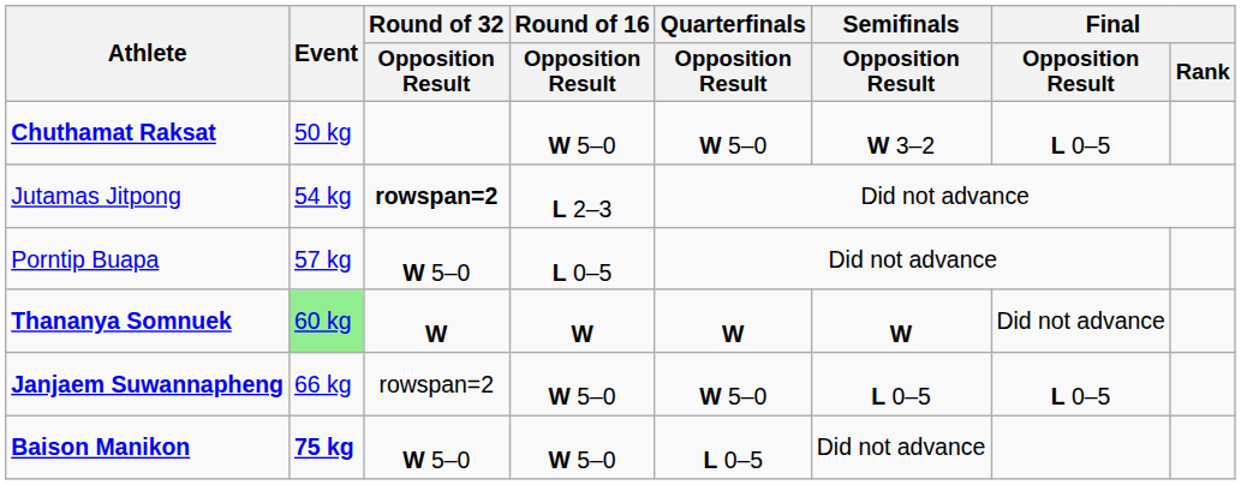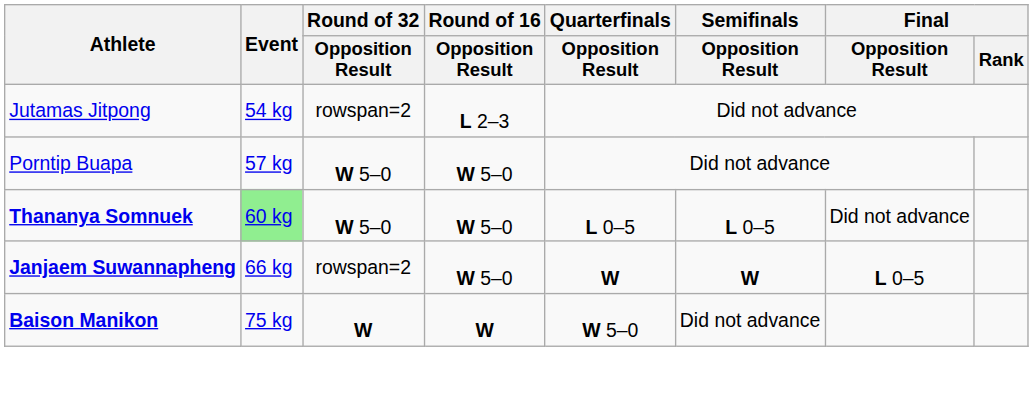- row: Chuthamat Raksat | 50 kg | W 5–0 | W 5–0 | W 3–2 | L 0–5
Jutamas Jitpong | Round of 32 / Opposition Result: bold -> normal
Porntip Buapa | Round of 16 / Opposition Result: L 0–5 -> W 5–0
Thananya Somnuek | Round of 32 / Opposition Result: W -> W 5–0
Thananya Somnuek | Round of 16 / Opposition Result: W -> W 5–0
Thananya Somnuek | Quarterfinals / Opposition Result: W -> L 0–5
Thananya Somnuek | Semifinals / Opposition Result: W -> L 0–5
Janjaem Suwannapheng | Quarterfinals / Opposition Result: W 5–0 -> W
Janjaem Suwannapheng | Semifinals / Opposition Result: L 0–5 -> W
Baison Manikon | Event: bold -> normal
Baison Manikon | Round of 32 / Opposition Result: W 5–0 -> W
Baison Manikon | Round of 16 / Opposition Result: W 5–0 -> W
Baison Manikon | Quarterfinals / Opposition Result: L 0–5 -> W 5–0
